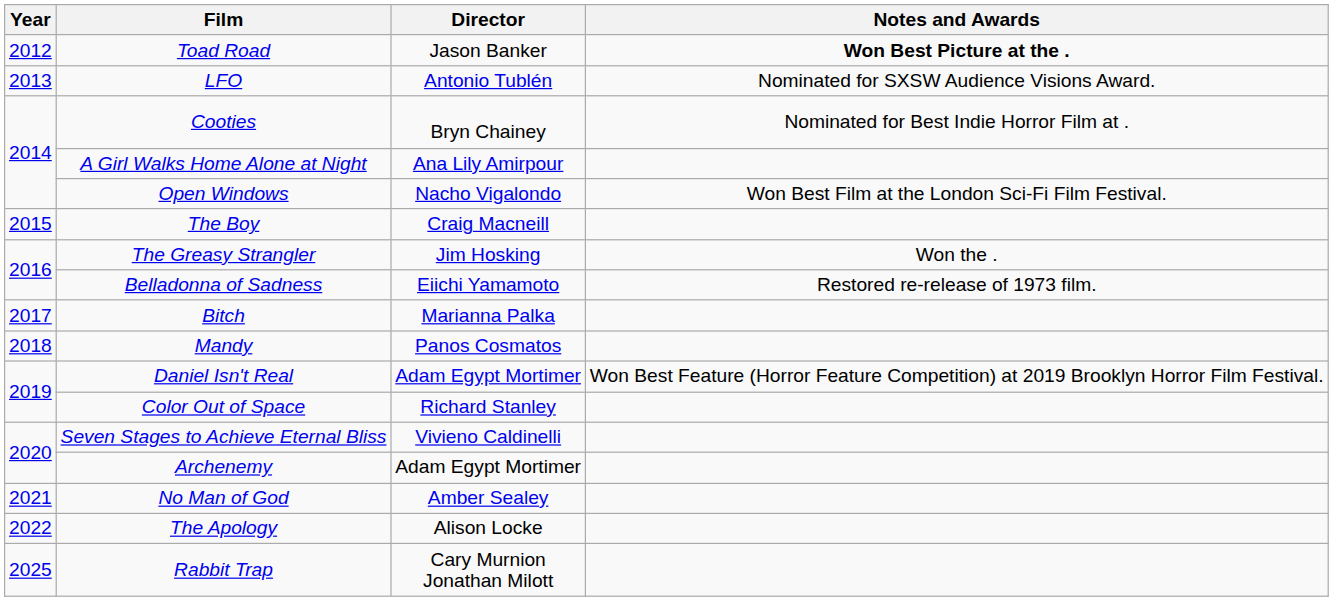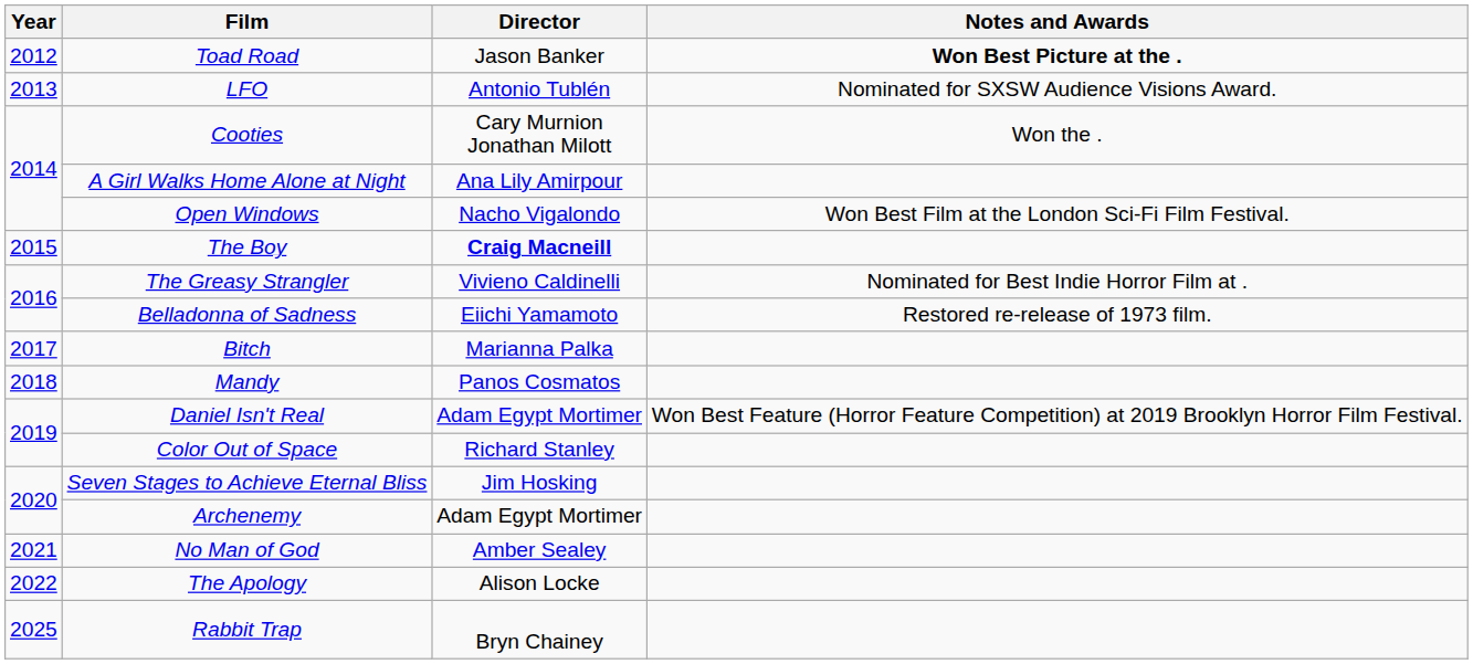Cooties | Director: Bryn Chainey -> Cary Murnion Jonathan Milott
Cooties | Notes and Awards: Nominated for Best Indie Horror Film at . -> Won the .
The Boy | Director: normal -> bold
The Greasy Strangler | Director: Jim Hosking -> Vivieno Caldinelli
The Greasy Strangler | Notes and Awards: Won the . -> Nominated for Best Indie Horror Film at .
Seven Stages to Achieve Eternal Bliss | Director: Vivieno Caldinelli -> Jim Hosking
Rabbit Trap | Director: Cary Murnion Jonathan Milott -> Bryn Chainey
